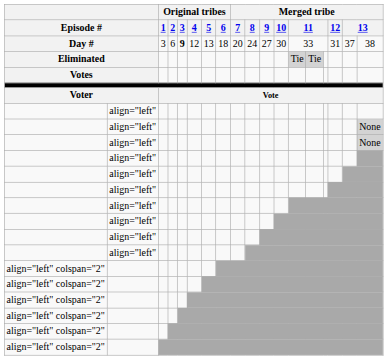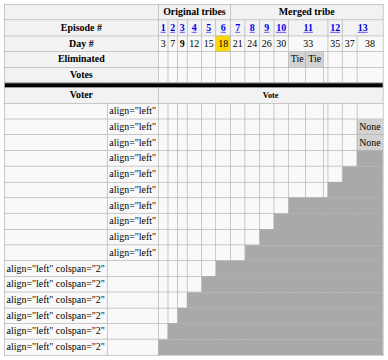Day # | Original tribes / 2: 6 -> 7
Day # | Original tribes / 5: 13 -> 15
Day # | Original tribes / 6: no background -> gold background
Day # | Merged tribe / 7: 20 -> 21
Day # | Merged tribe / 9: 27 -> 26
Day # | Merged tribe / 12: 31 -> 35
